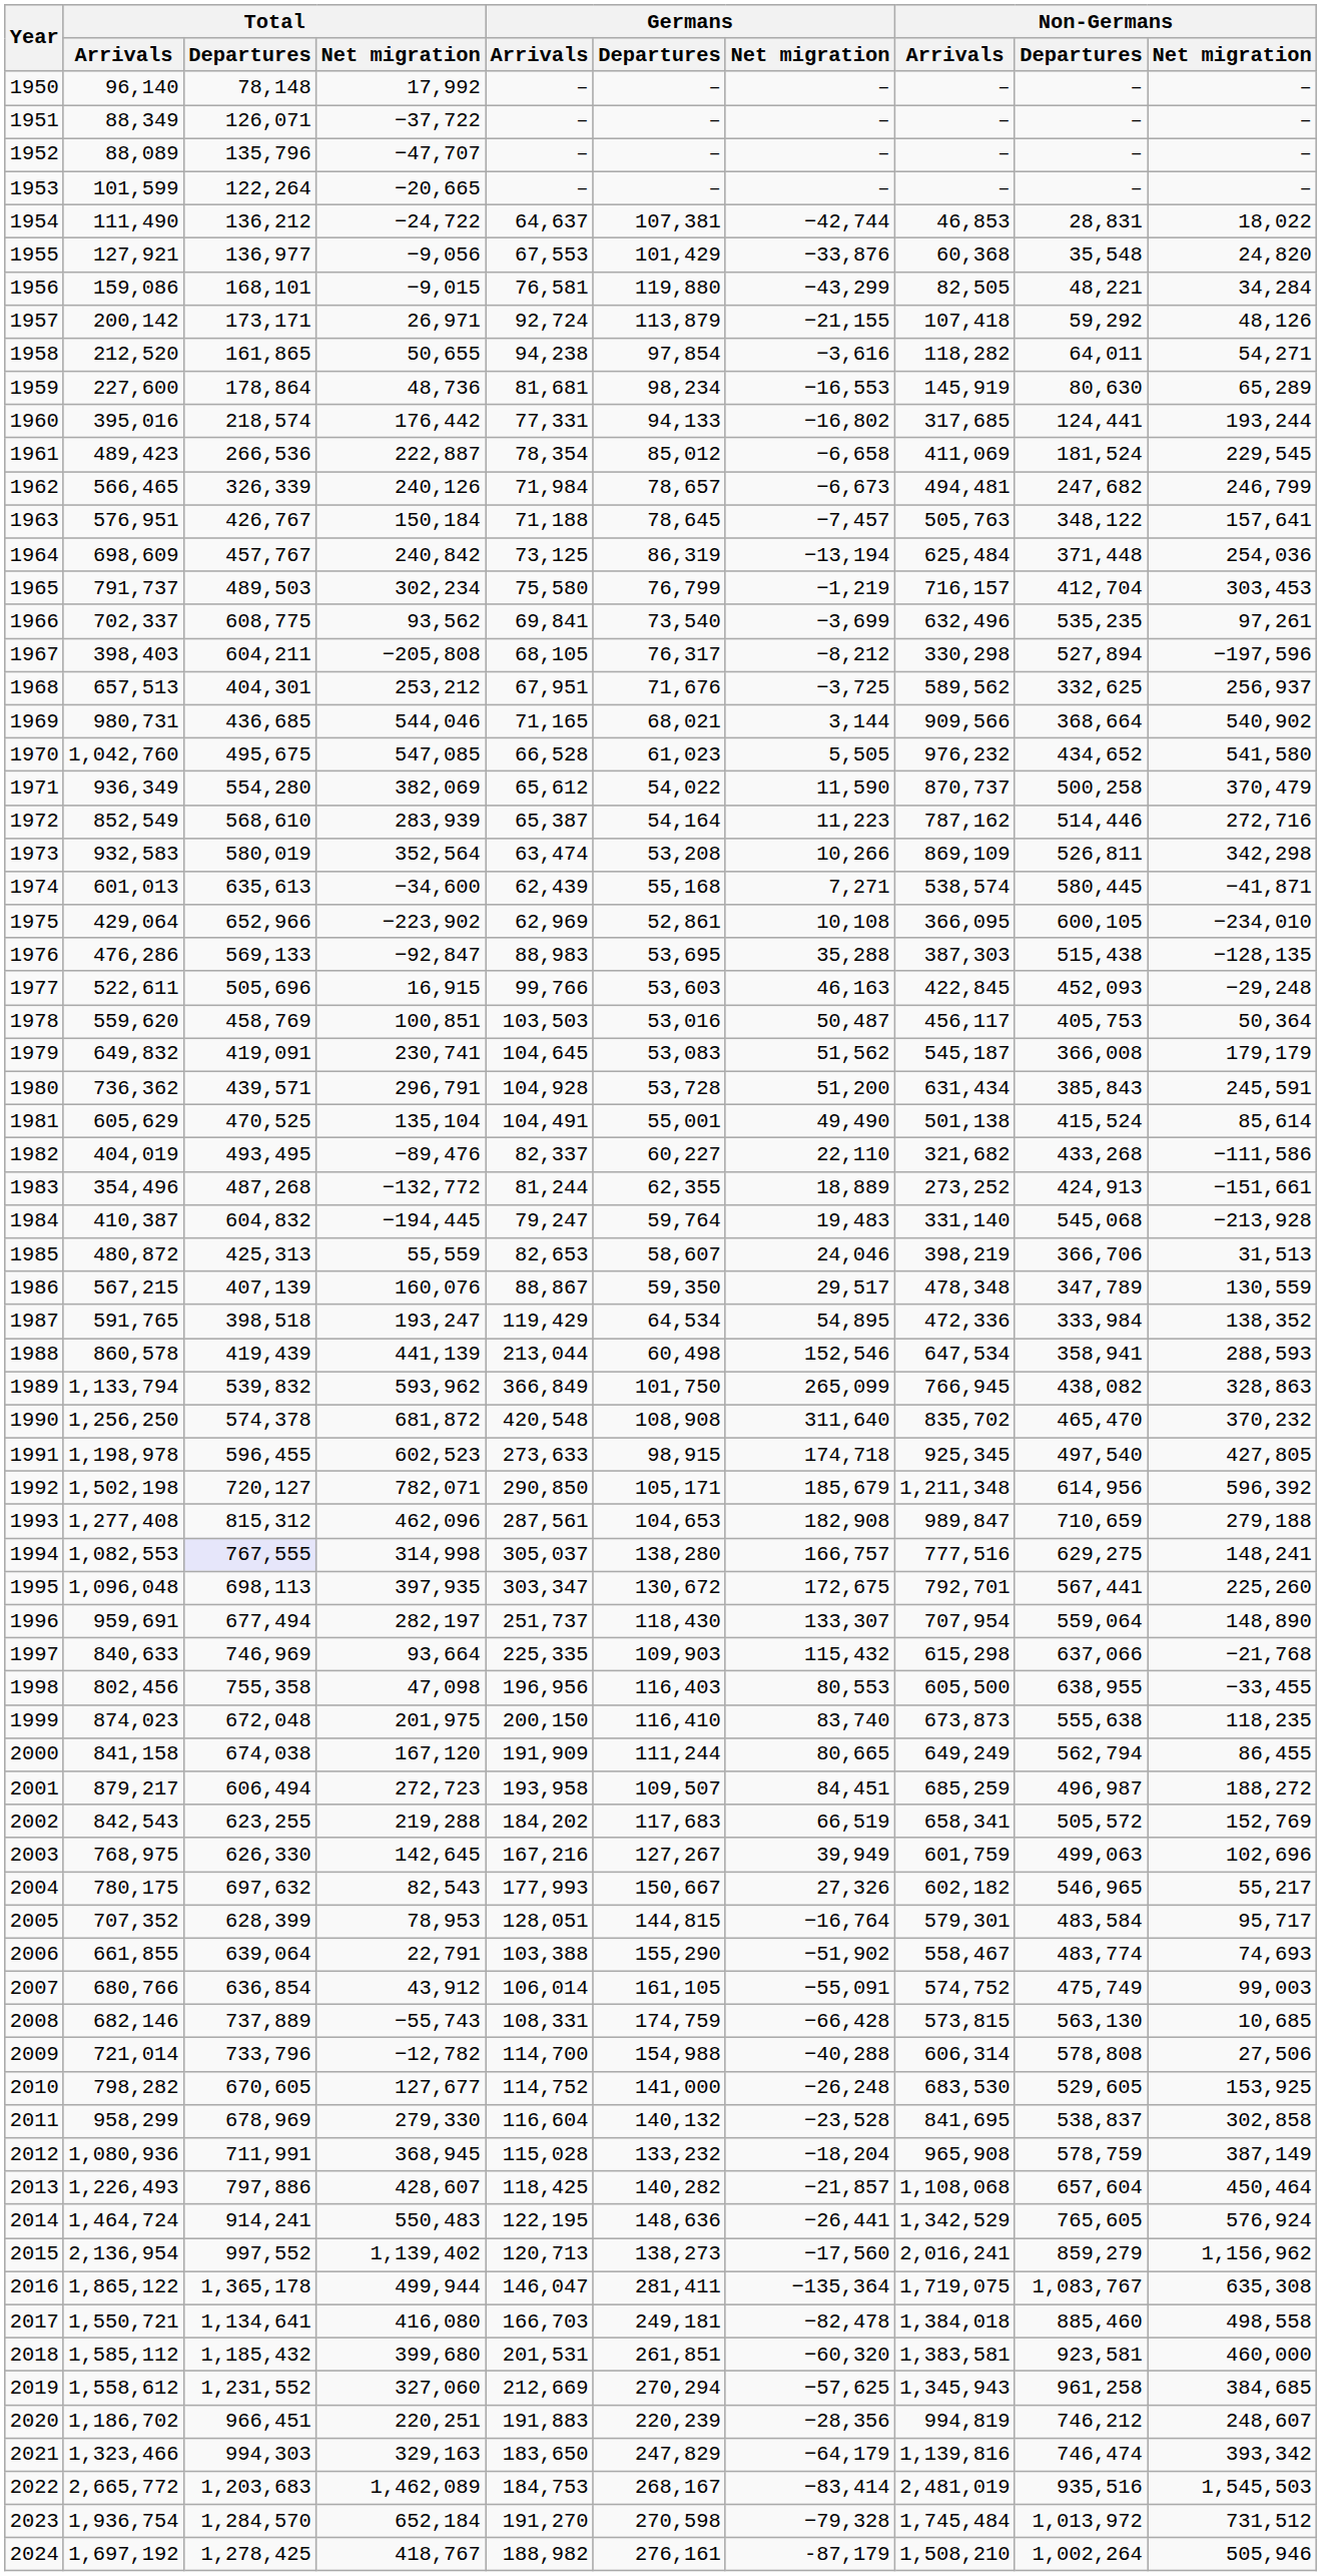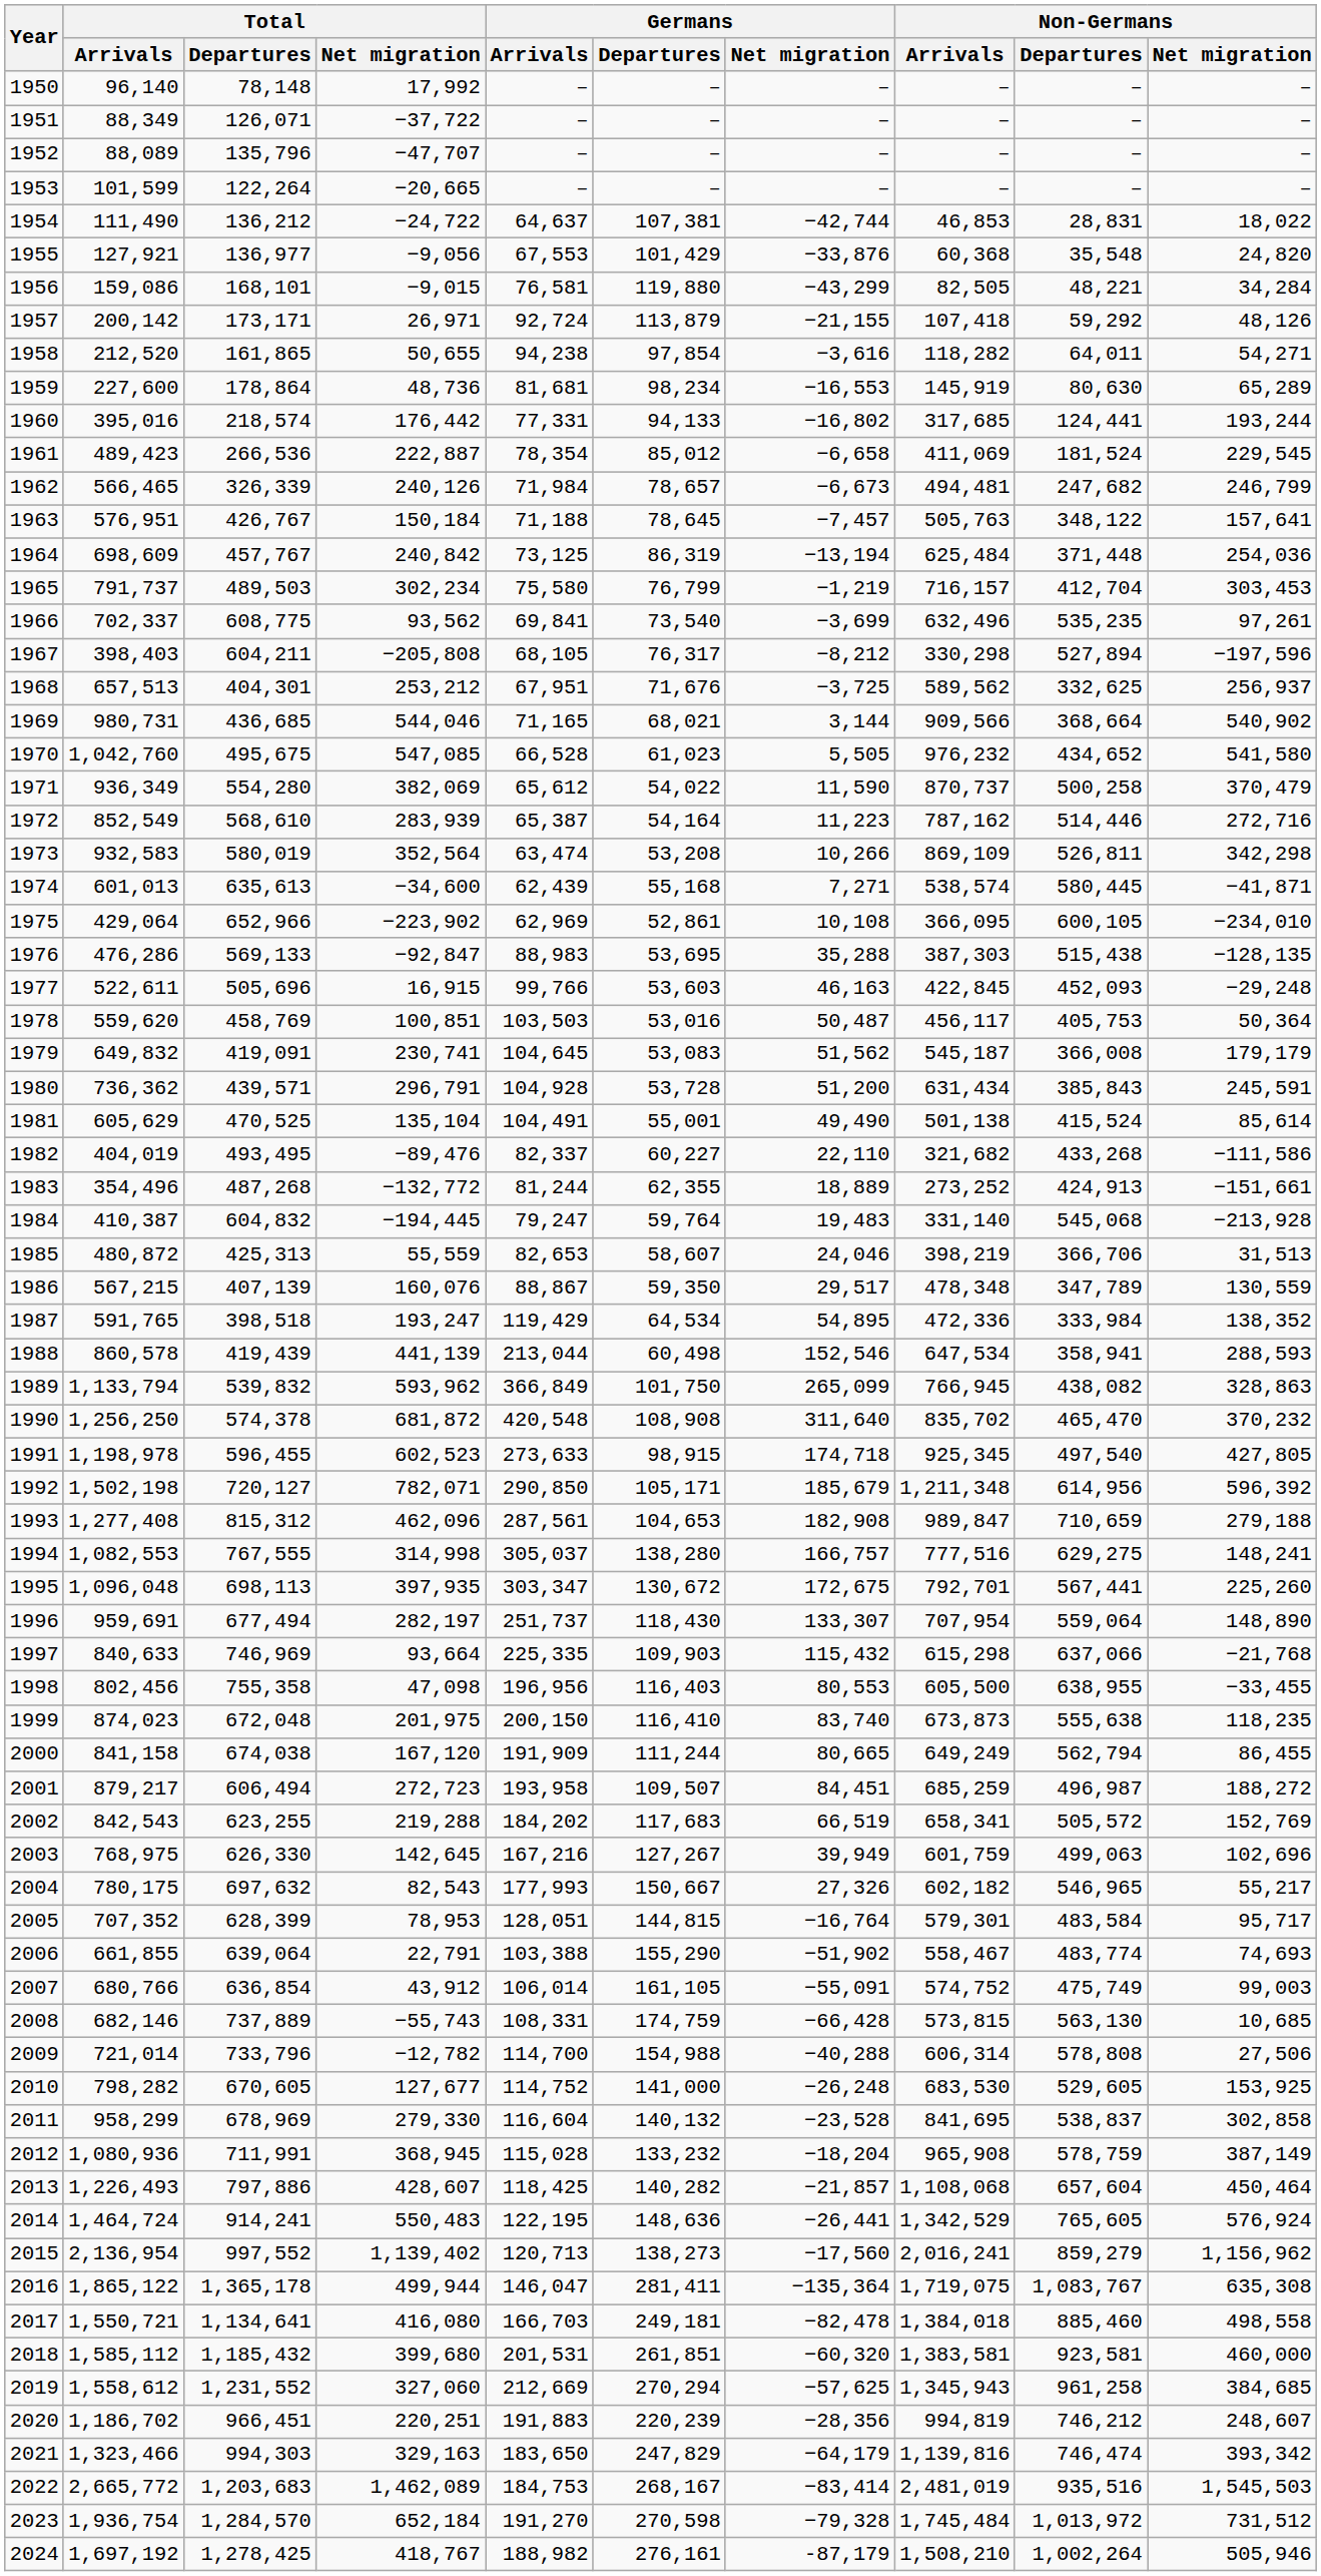1994 | Total / Departures: lavender background -> no background
